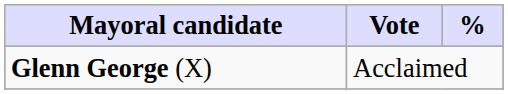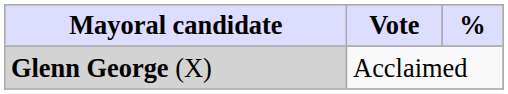Glenn George (X) | Mayoral candidate: no background -> lightgrey background
